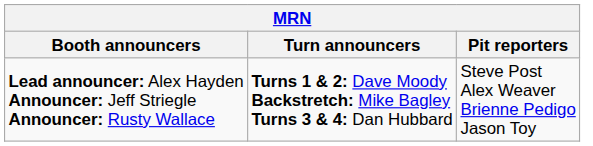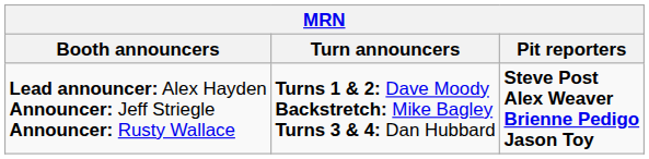row 3 | Pit reporters: normal -> bold
